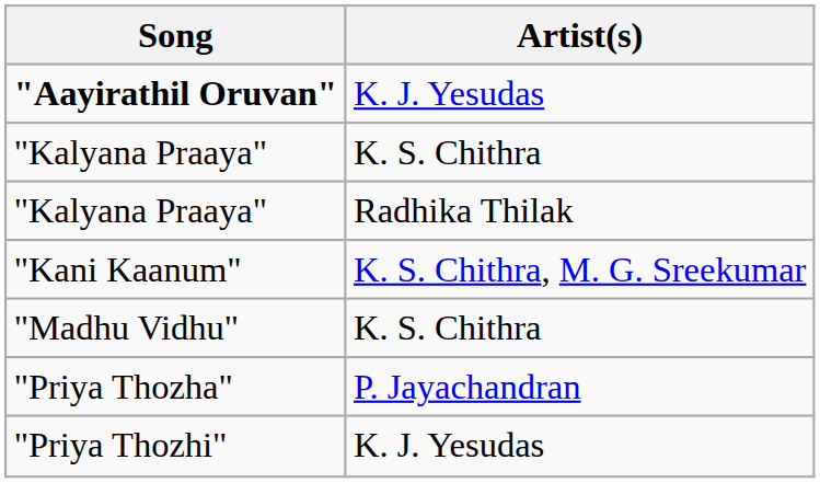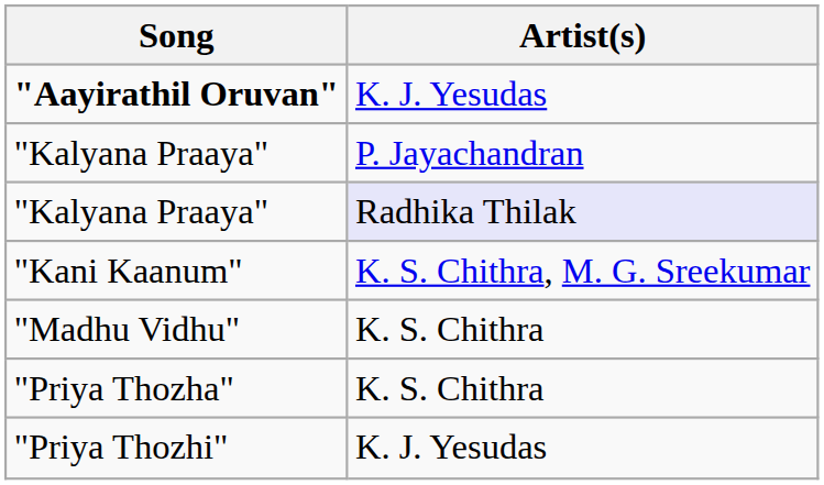row 3 | Artist(s): K. S. Chithra -> P. Jayachandran
row 4 | Artist(s): no background -> lavender background
row 7 | Artist(s): P. Jayachandran -> K. S. Chithra
